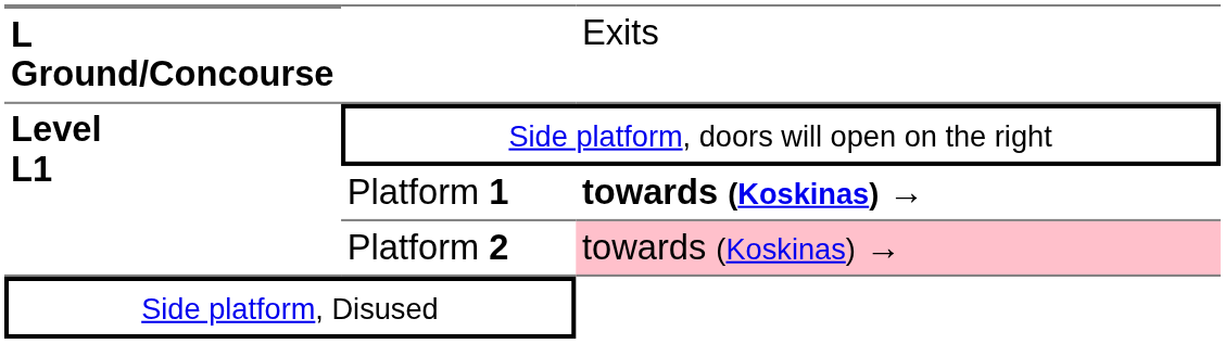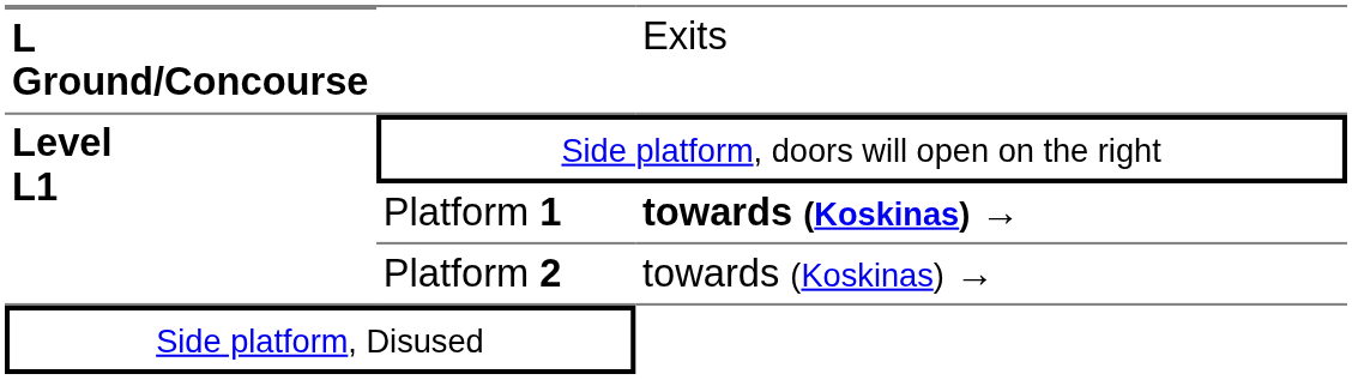Platform 2 | column 3: pink background -> no background
